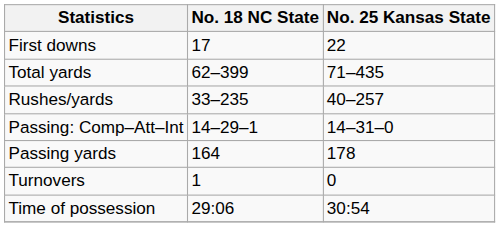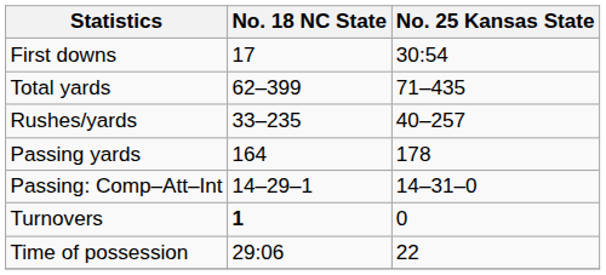First downs | No. 25 Kansas State: 22 -> 30:54
rows swapped: Passing yards <-> Passing: Comp–Att–Int
Turnovers | No. 18 NC State: normal -> bold
Time of possession | No. 25 Kansas State: 30:54 -> 22
